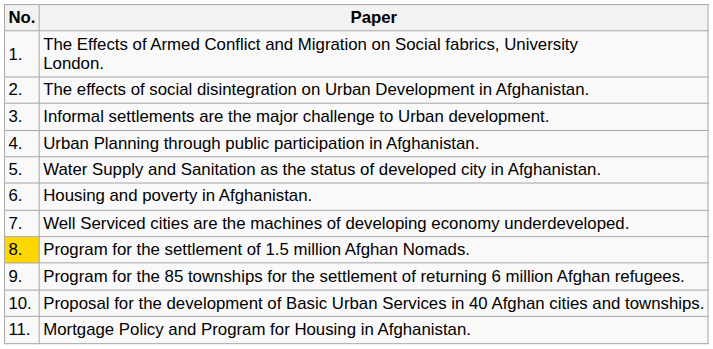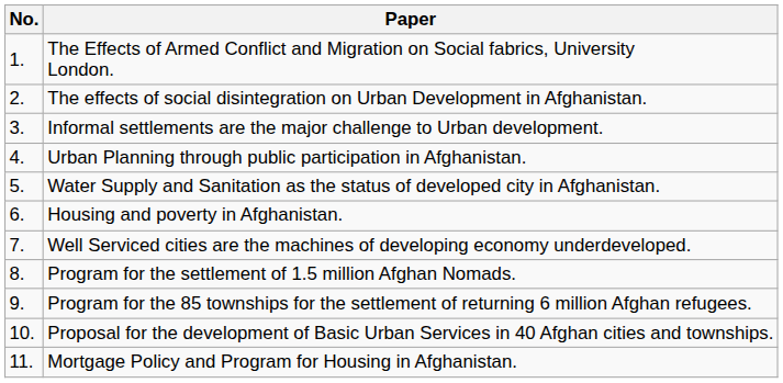Program for the settlement of 1.5 million Afghan Nomads. | No.: gold background -> no background
